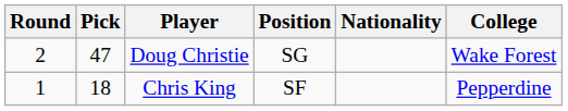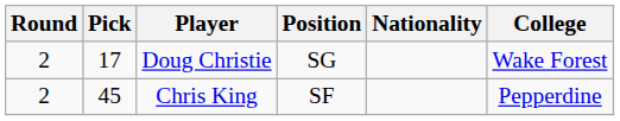Doug Christie | Pick: 47 -> 17
Chris King | Round: 1 -> 2
Chris King | Pick: 18 -> 45
